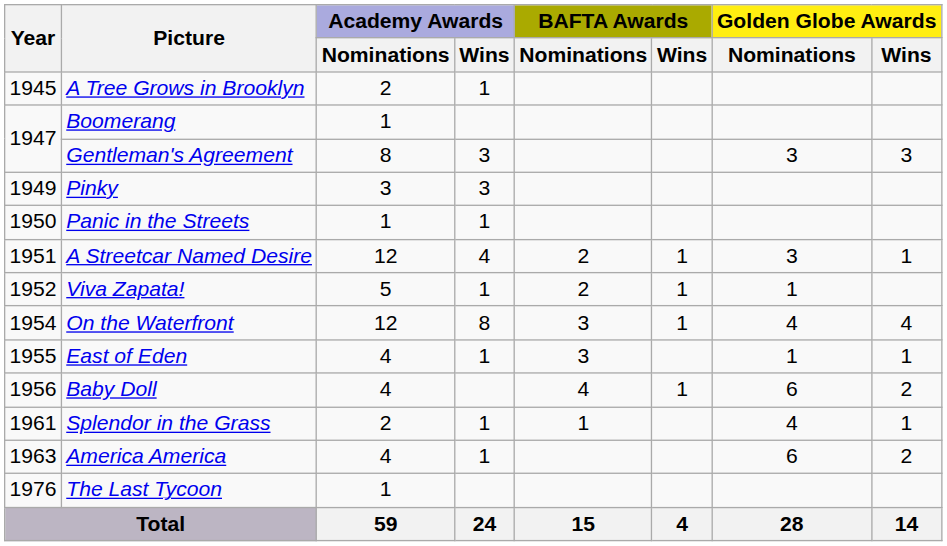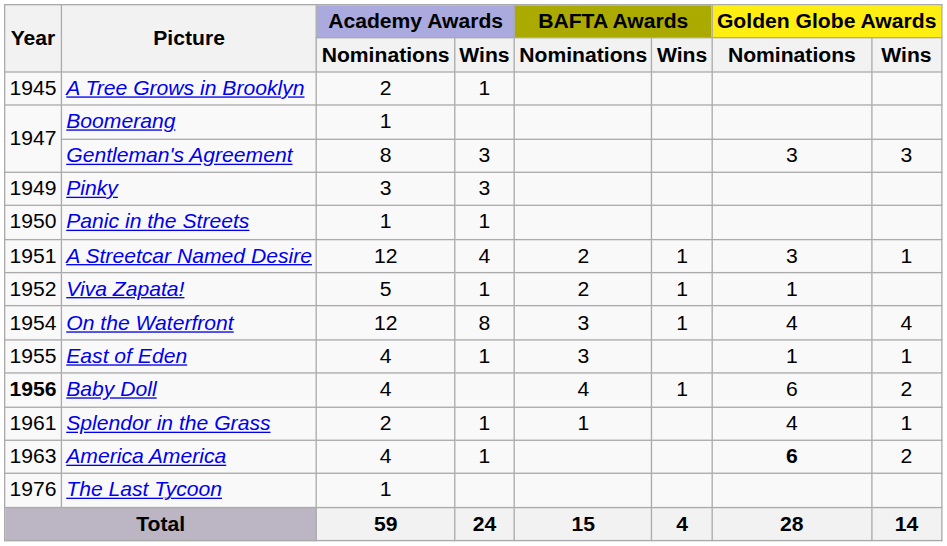Baby Doll | Year: normal -> bold
America America | Golden Globe Awards / Nominations: normal -> bold
